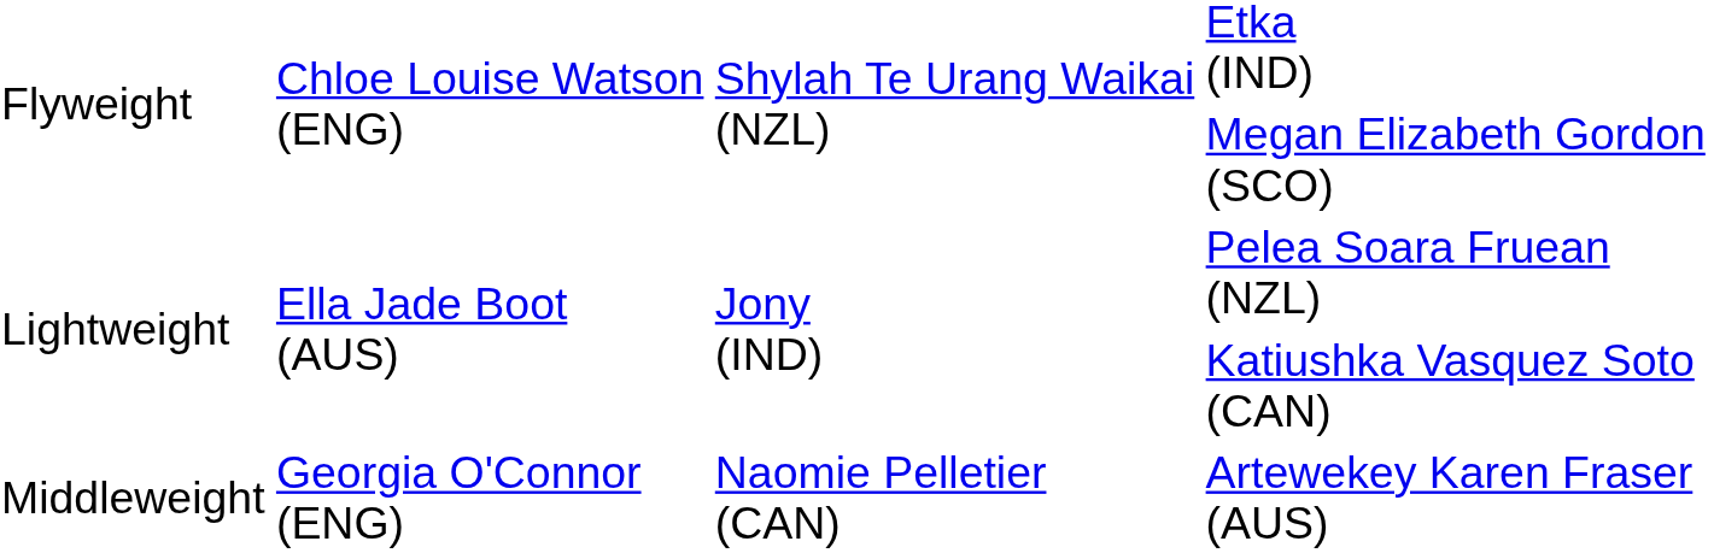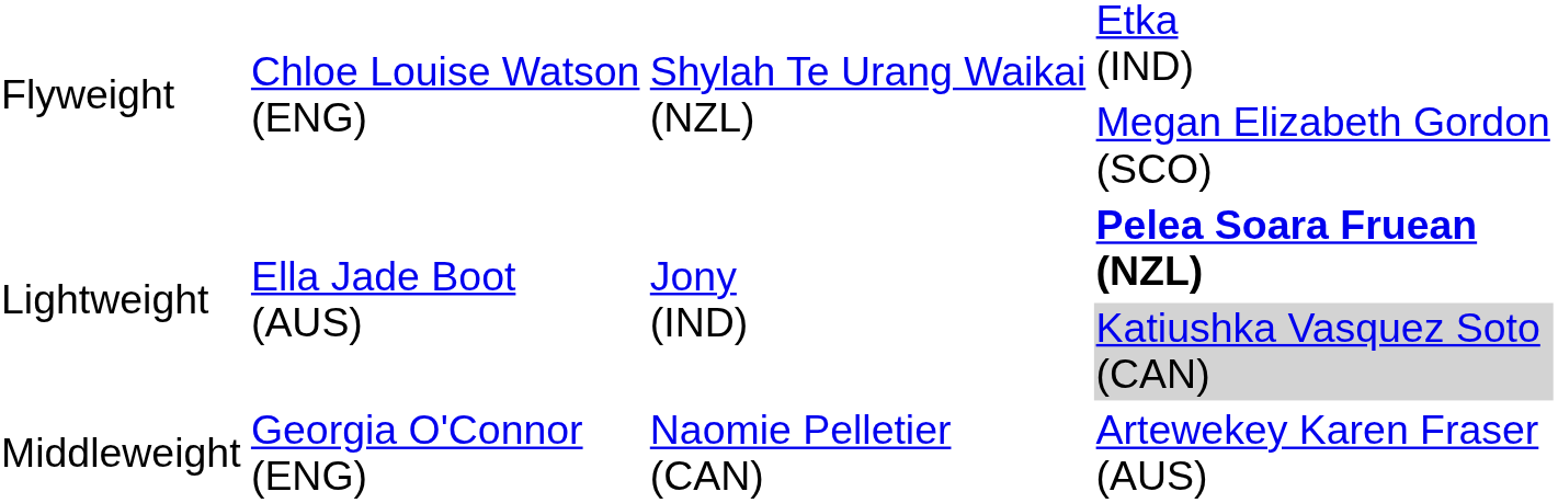Pelea Soara Fruean (NZL) | column 4: normal -> bold
Katiushka Vasquez Soto (CAN) | column 4: no background -> lightgrey background
